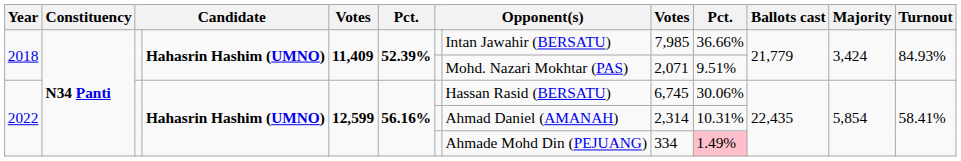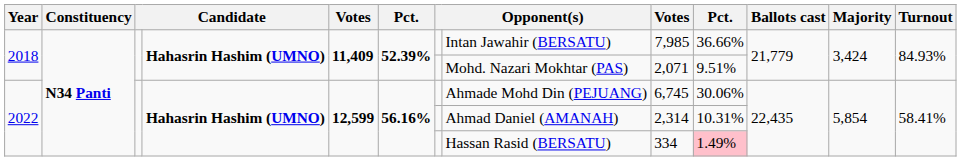row 4 | column 8: Hassan Rasid (BERSATU) -> Ahmade Mohd Din (PEJUANG)
row 6 | column 8: Ahmade Mohd Din (PEJUANG) -> Hassan Rasid (BERSATU)
